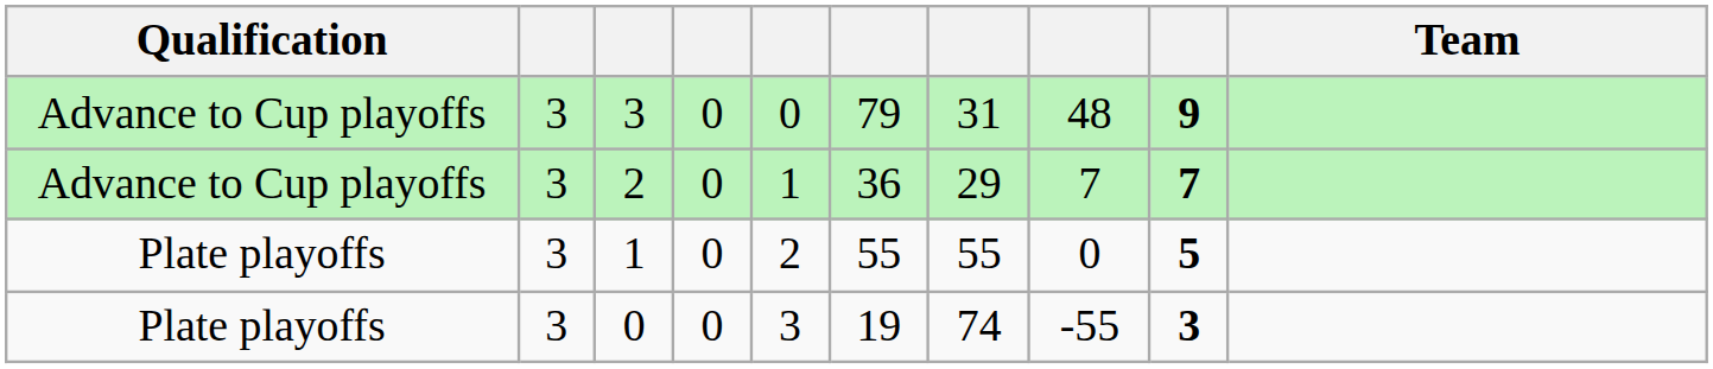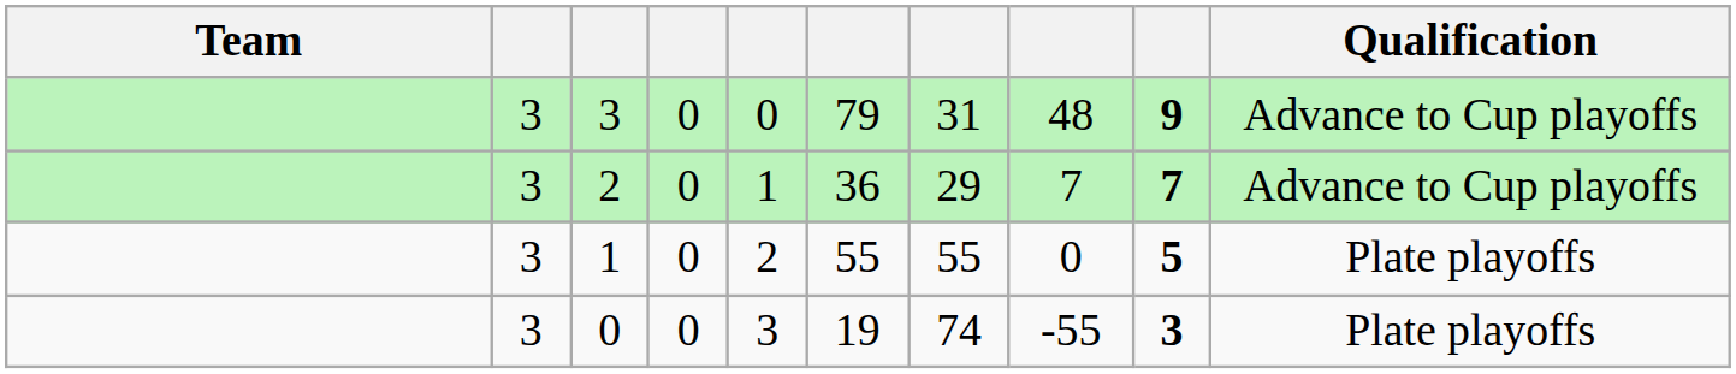columns swapped: Team <-> Qualification
